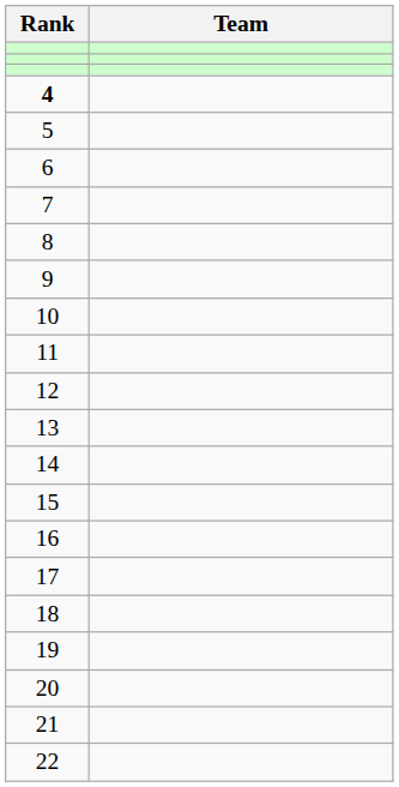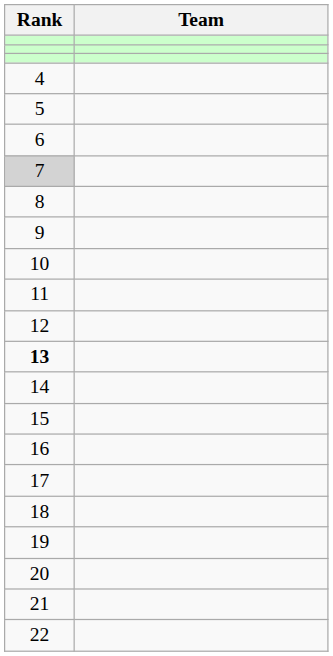row 5 | Rank: bold -> normal
row 8 | Rank: no background -> lightgrey background
row 14 | Rank: normal -> bold
